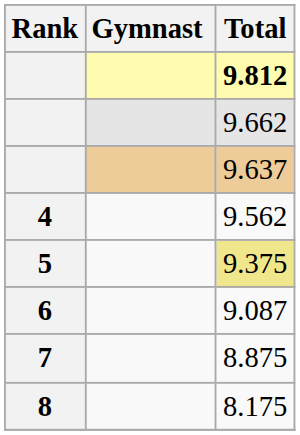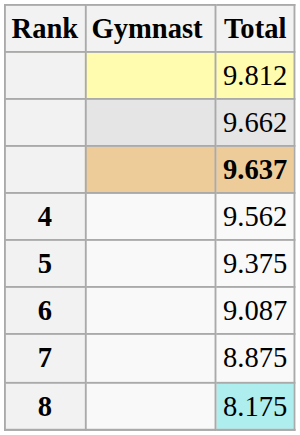9.812 | Total: bold -> normal
9.637 | Total: normal -> bold
9.375 | Total: khaki background -> no background
8.175 | Total: no background -> paleturquoise background
